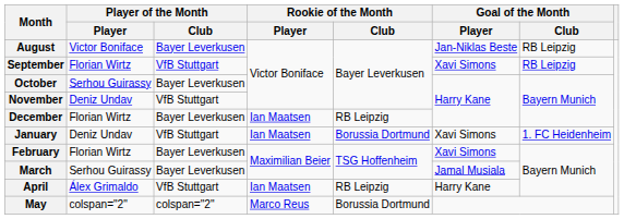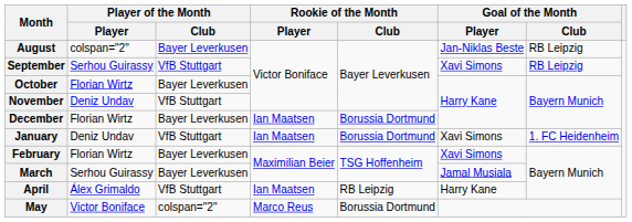August | Player of the Month / Player: Victor Boniface -> colspan="2"
September | Player of the Month / Player: Florian Wirtz -> Serhou Guirassy
October | Player of the Month / Player: Serhou Guirassy -> Florian Wirtz
December | Rookie of the Month / Club: RB Leipzig -> Borussia Dortmund
May | Player of the Month / Player: colspan="2" -> Victor Boniface
